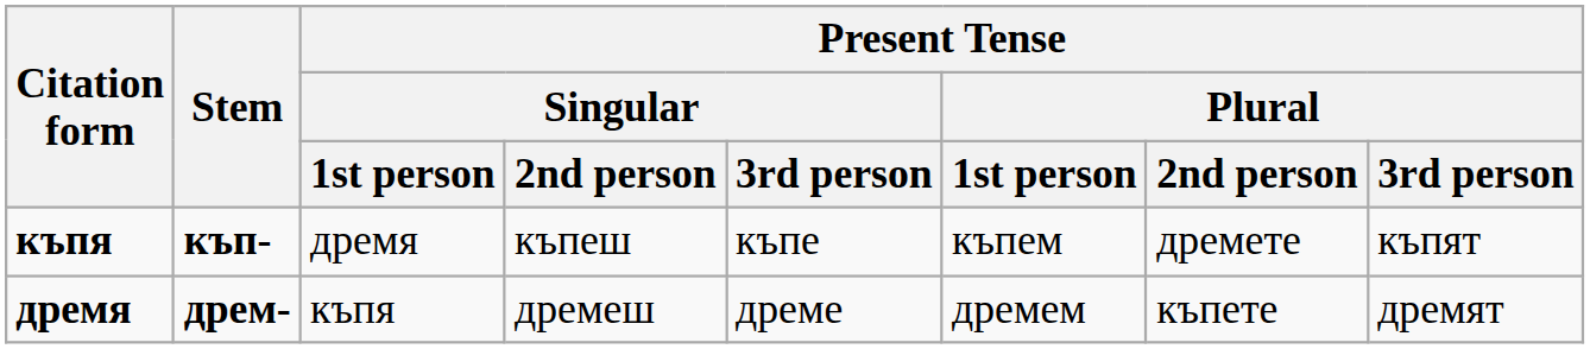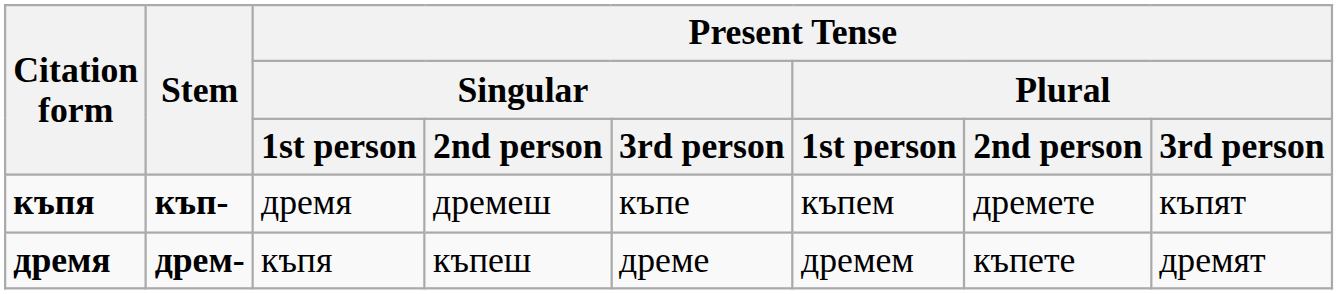row 4 | Present Tense / Singular / 2nd person: къпеш -> дремеш
row 5 | Present Tense / Singular / 2nd person: дремеш -> къпеш
